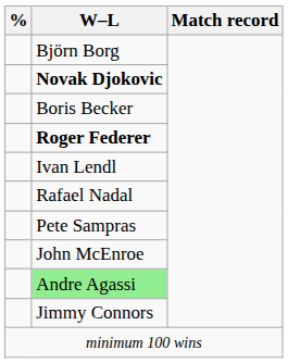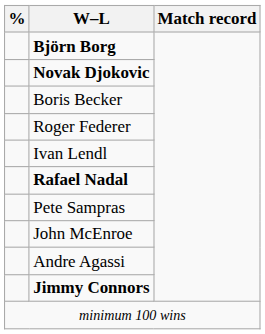Björn Borg | W–L: normal -> bold
Roger Federer | W–L: bold -> normal
Rafael Nadal | W–L: normal -> bold
Andre Agassi | W–L: lightgreen background -> no background
Jimmy Connors | W–L: normal -> bold
